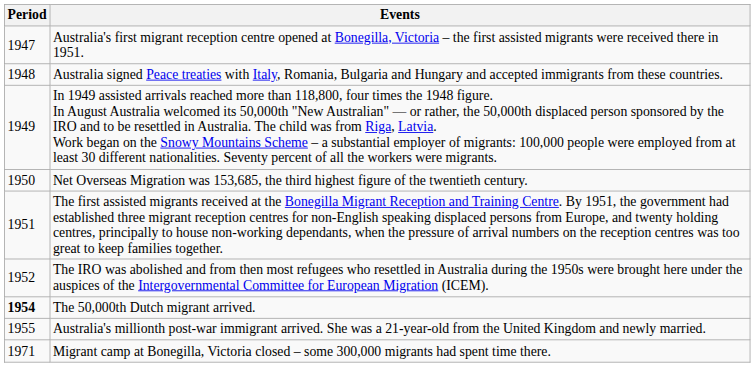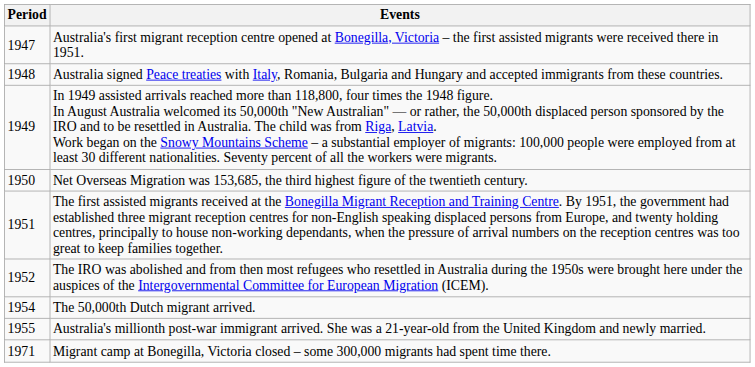The 50,000th Dutch migrant arrived. | Period: bold -> normal
